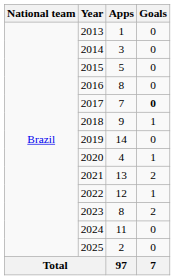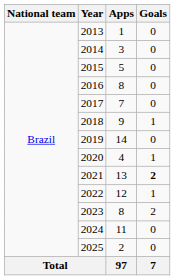2017 | Goals: bold -> normal
2021 | Goals: normal -> bold
